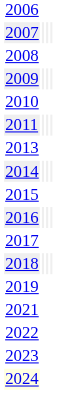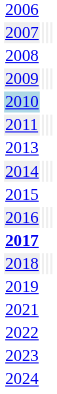2010 | column 1: no background -> lightblue background
2017 | column 1: normal -> bold
2024 | column 1: lightyellow background -> no background
